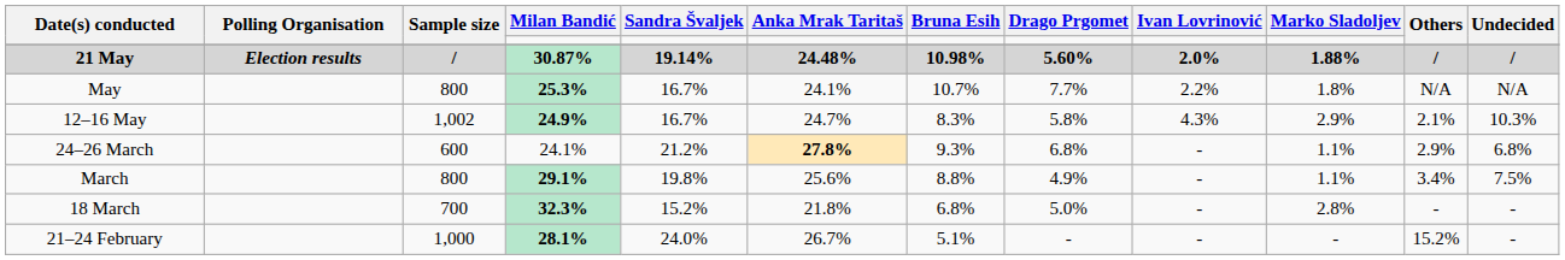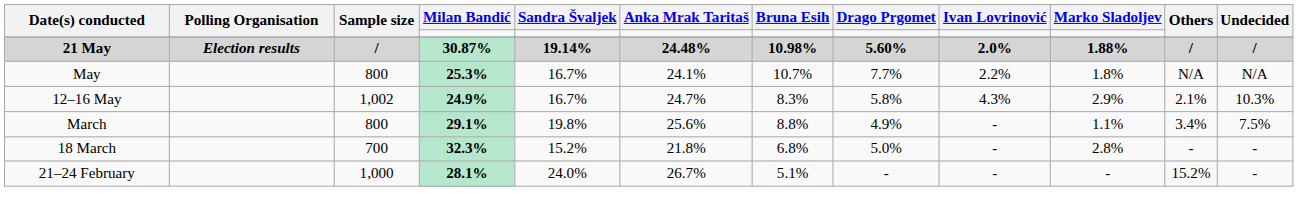- row: 24–26 March | 600 | 24.1% | 21.2% | 27.8% | 9.3% | 6.8% | - | 1.1% | 2.9% | 6.8%
